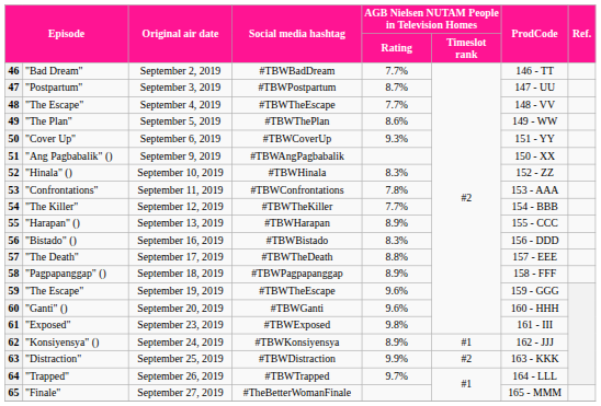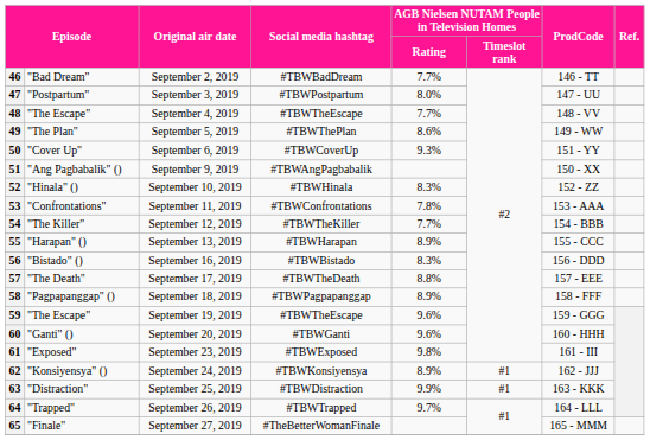47 | AGB Nielsen NUTAM People in Television Homes / Rating: 8.7% -> 8.0%
63 | AGB Nielsen NUTAM People in Television Homes / Timeslot rank: #2 -> #1
